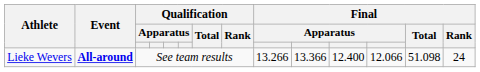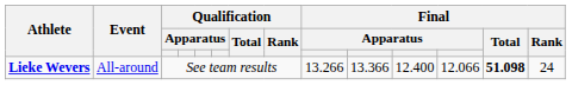row 4 | Athlete: normal -> bold
row 4 | Event: bold -> normal
row 4 | Final / Total: normal -> bold
